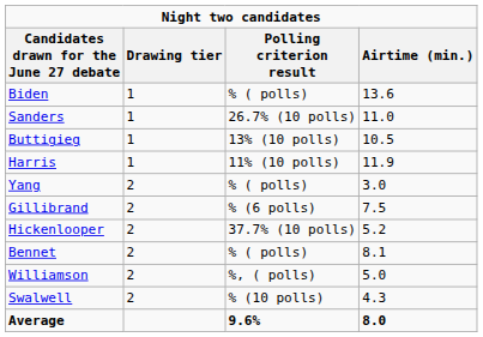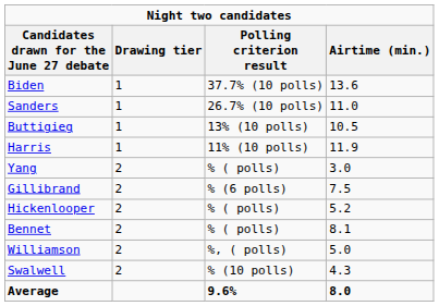Biden | Polling criterion result: % ( polls) -> 37.7% (10 polls)
Hickenlooper | Polling criterion result: 37.7% (10 polls) -> % ( polls)
